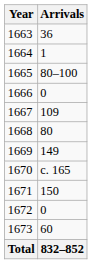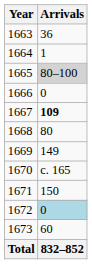1665 | Arrivals: no background -> lightgrey background
1667 | Arrivals: normal -> bold
1672 | Arrivals: no background -> lightblue background
